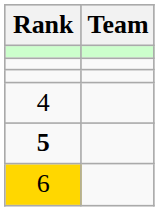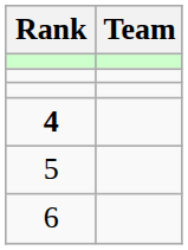row 5 | Rank: normal -> bold
row 6 | Rank: bold -> normal
row 7 | Rank: gold background -> no background
